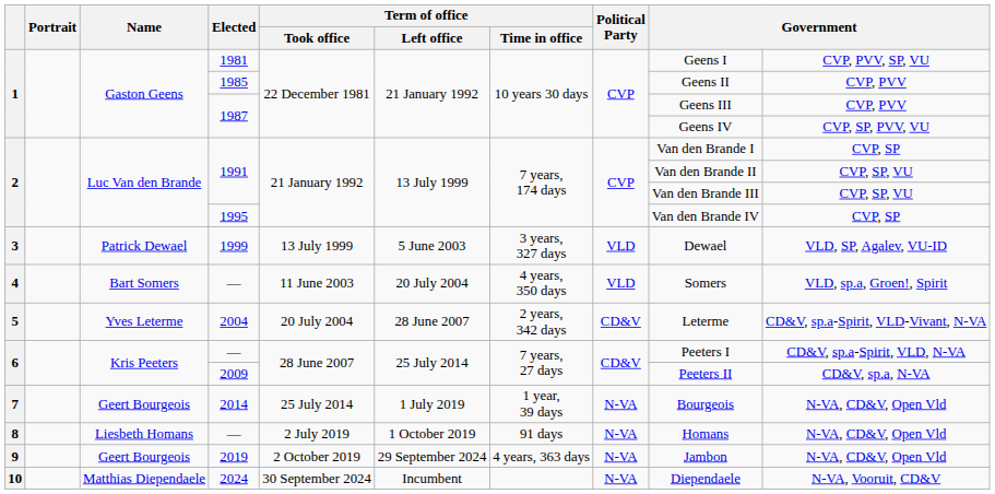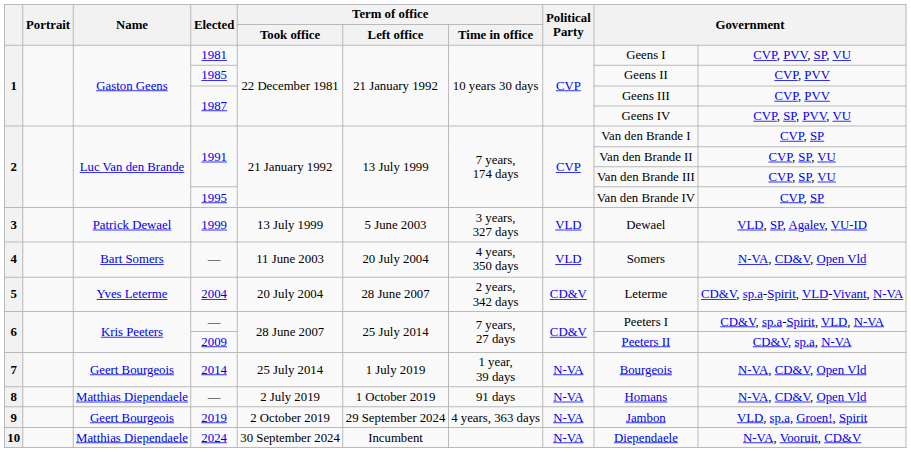4 / — | column 10: VLD, sp.a, Groen!, Spirit -> N-VA, CD&V, Open Vld
8 / — | Name: Liesbeth Homans -> Matthias Diependaele
2019 | column 10: N-VA, CD&V, Open Vld -> VLD, sp.a, Groen!, Spirit
